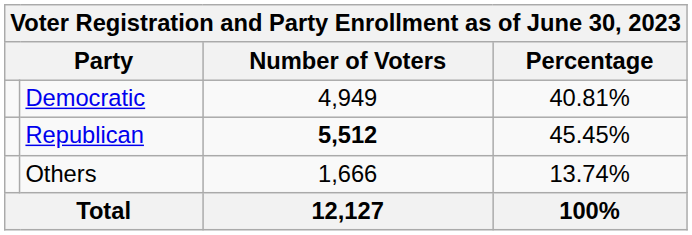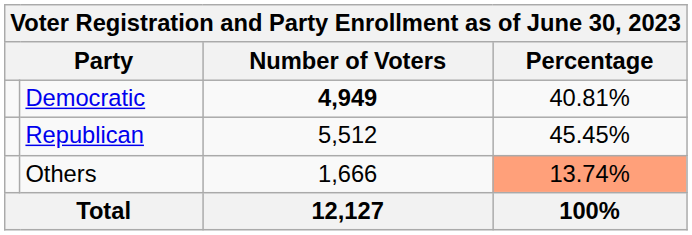Democratic | Number of Voters: normal -> bold
Republican | Number of Voters: bold -> normal
Others | Percentage: no background -> lightsalmon background
